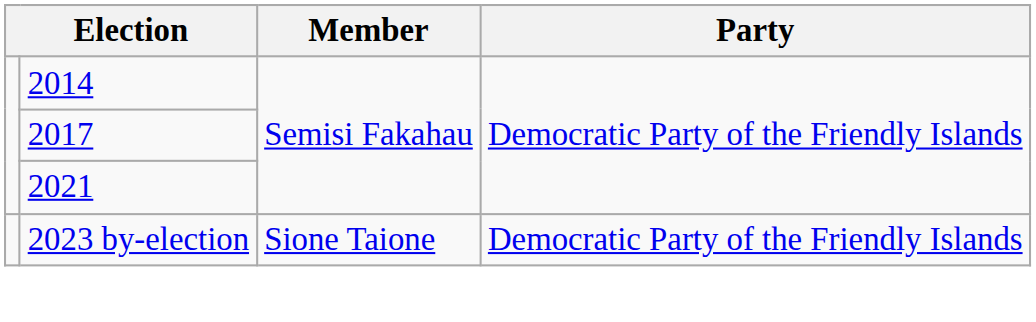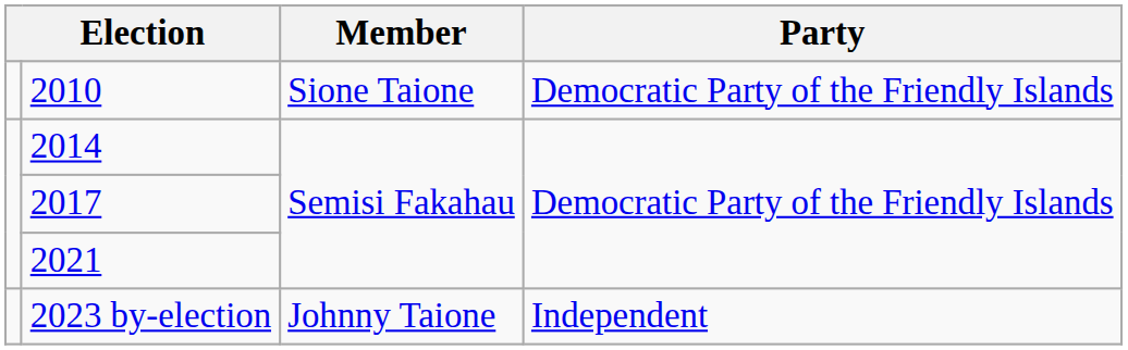+ row: 2010 | Sione Taione | Democratic Party of the Friendly Islands
2023 by-election | Member: Sione Taione -> Johnny Taione
2023 by-election | Party: Democratic Party of the Friendly Islands -> Independent
